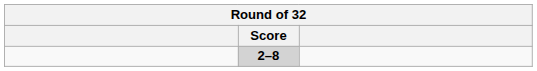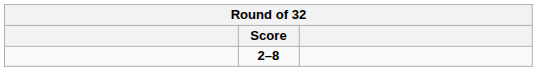row 3 | Score: lightgrey background -> no background
